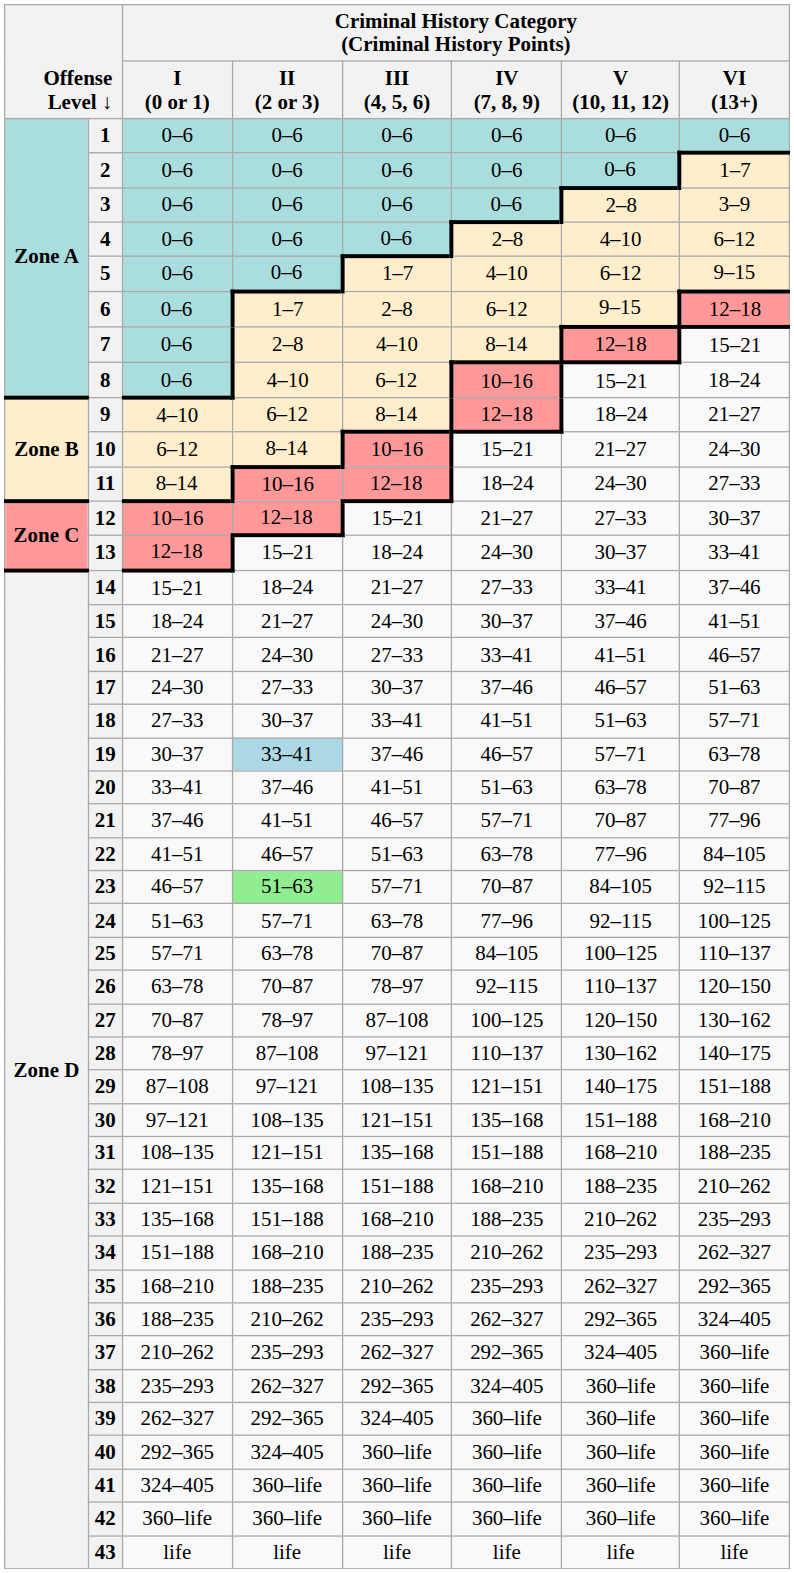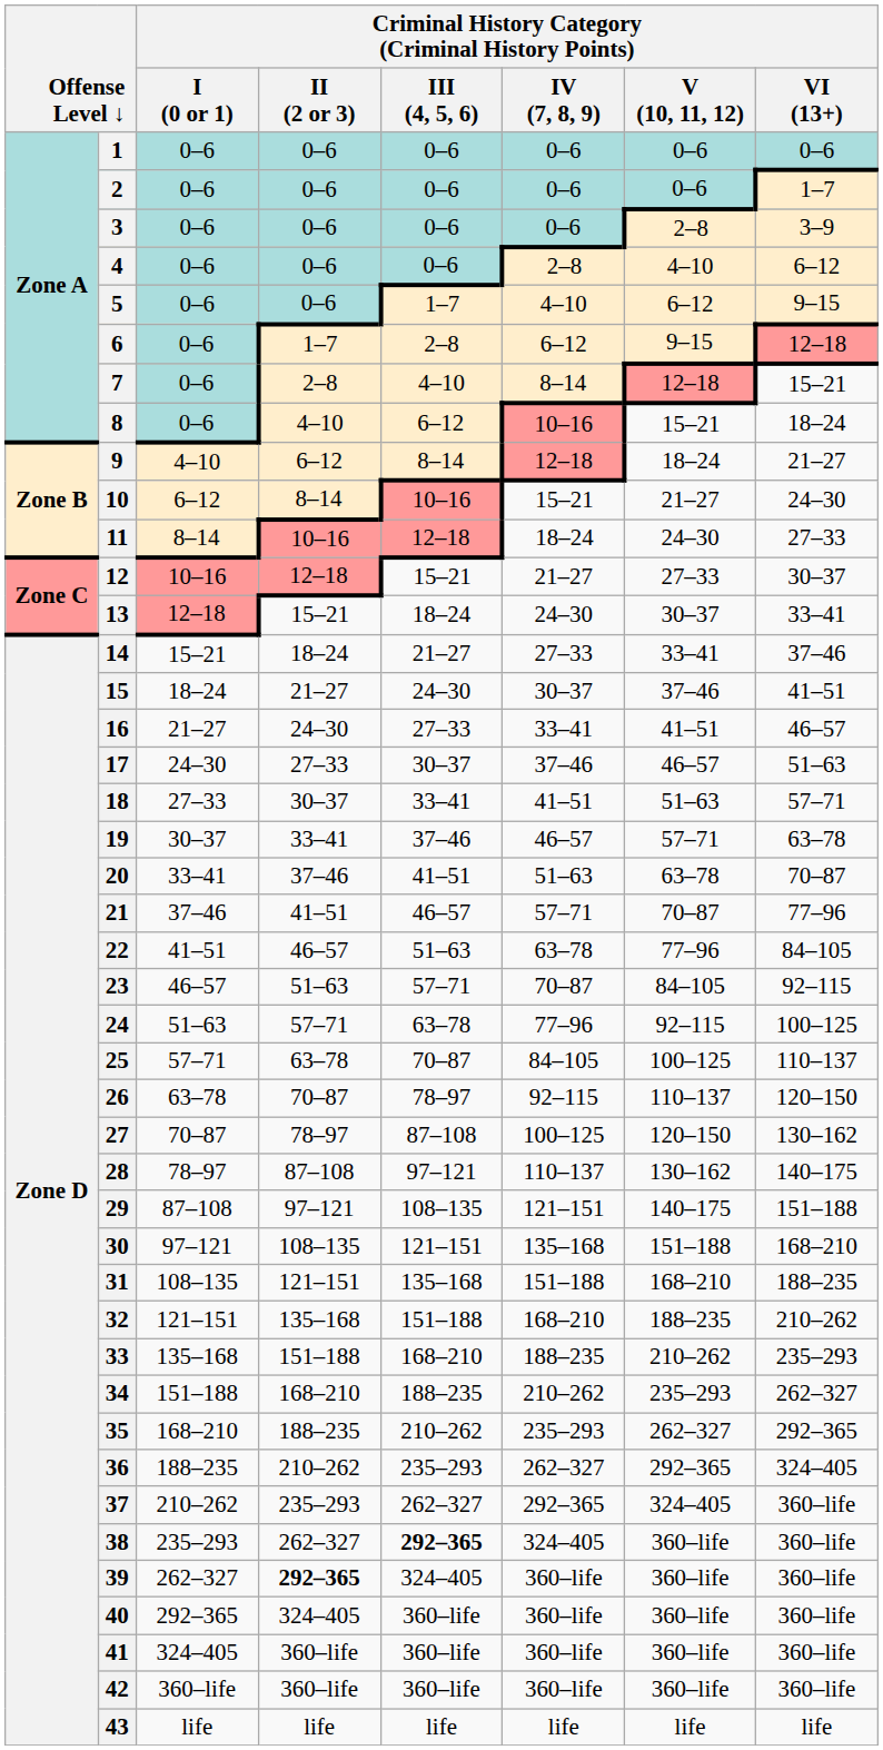19 | column 4: lightblue background -> no background
23 | column 4: lightgreen background -> no background
38 | column 5: normal -> bold
39 | column 4: normal -> bold
